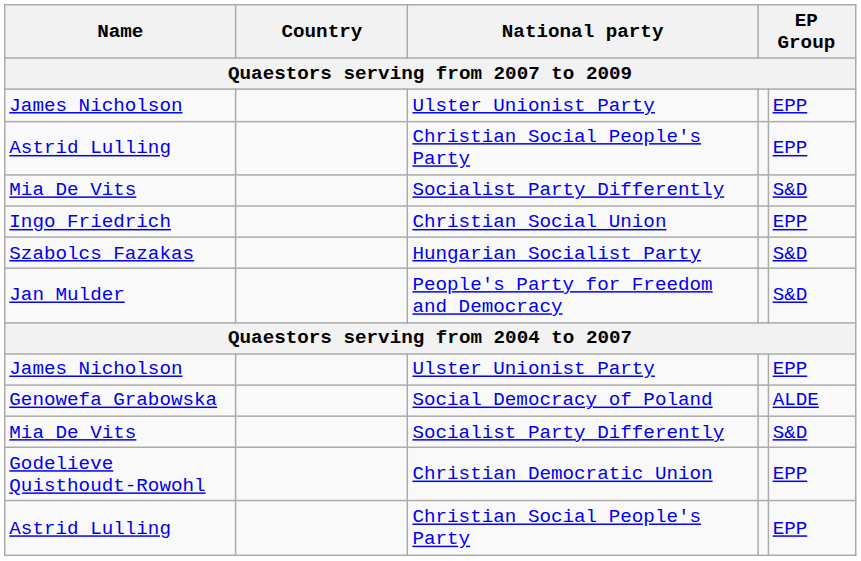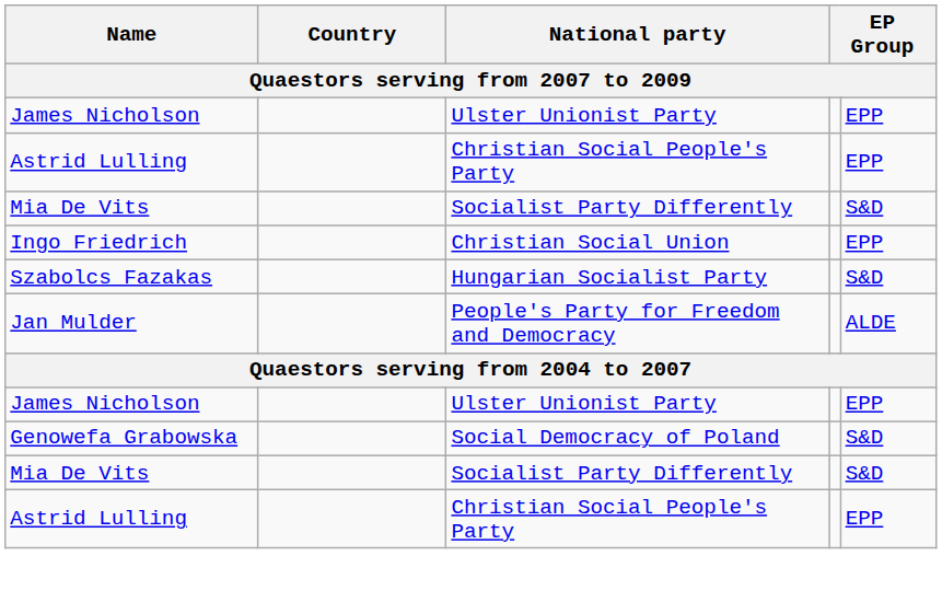Jan Mulder | column 5: S&D -> ALDE
Genowefa Grabowska | column 5: ALDE -> S&D
- row: Godelieve Quisthoudt-Rowohl | Christian Democratic Union | EPP
